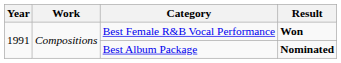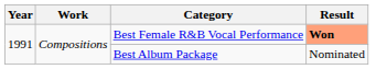Best Female R&B Vocal Performance | Result: no background -> lightsalmon background
Best Album Package | Result: bold -> normal
